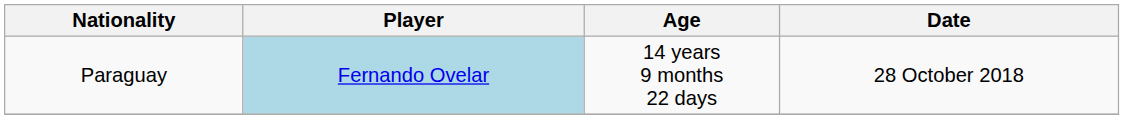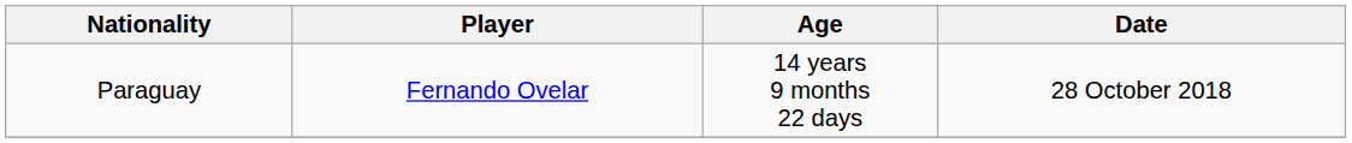Paraguay | Player: lightblue background -> no background
